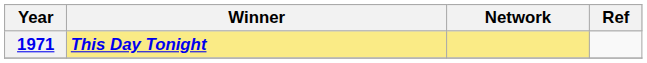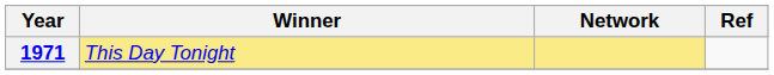1971 | Winner: bold -> normal
